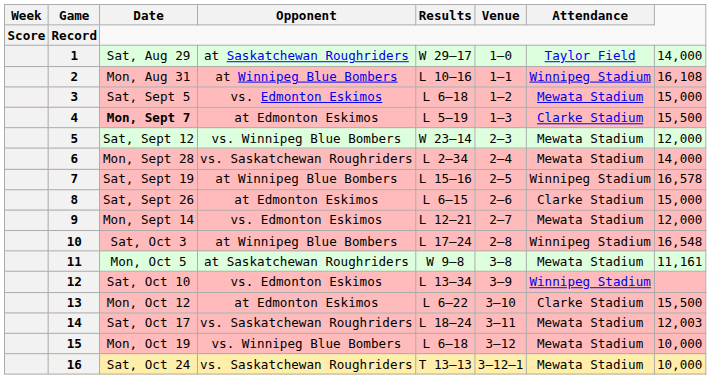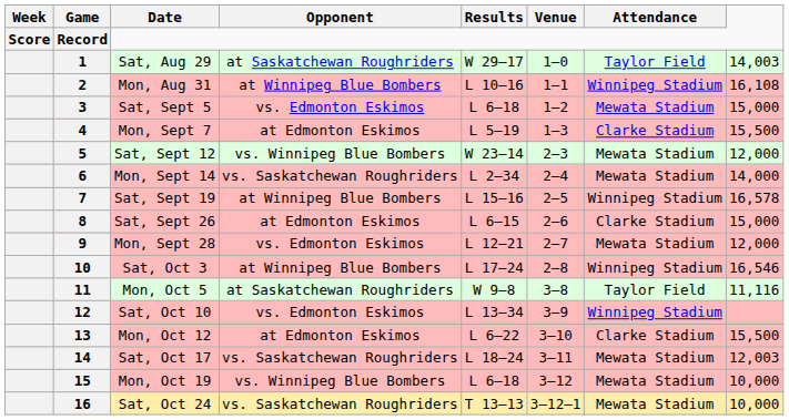1 | column 8: 14,000 -> 14,003
4 | Date: bold -> normal
6 | Date: Mon, Sept 28 -> Mon, Sept 14
9 | Date: Mon, Sept 14 -> Mon, Sept 28
10 | column 8: 16,548 -> 16,546
11 | Attendance: Mewata Stadium -> Taylor Field
11 | column 8: 11,161 -> 11,116
